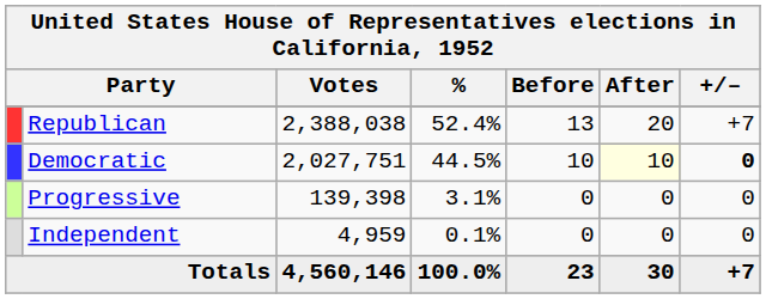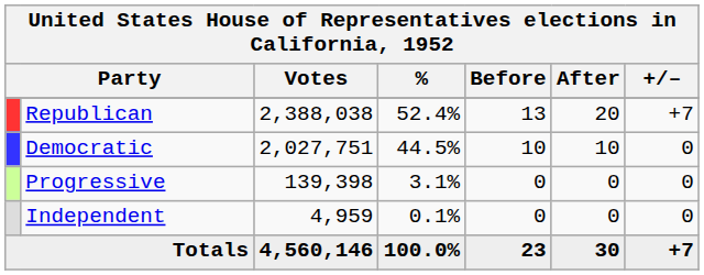Democratic | After: lightyellow background -> no background
Democratic | +/–: bold -> normal
